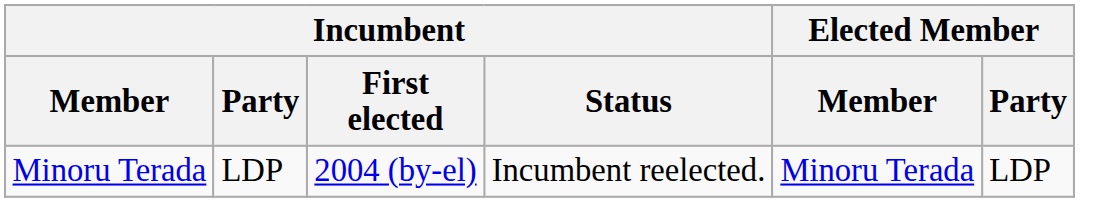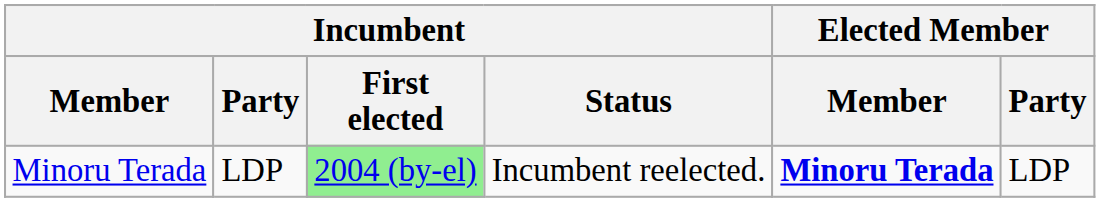row 3 | Incumbent / First elected: no background -> lightgreen background
row 3 | Elected Member / Member: normal -> bold
